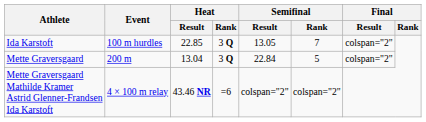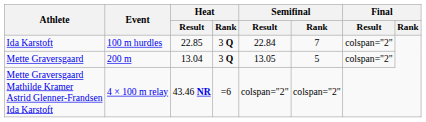Ida Karstoft | Semifinal / Result: 13.05 -> 22.84
Mette Graversgaard | Semifinal / Result: 22.84 -> 13.05
